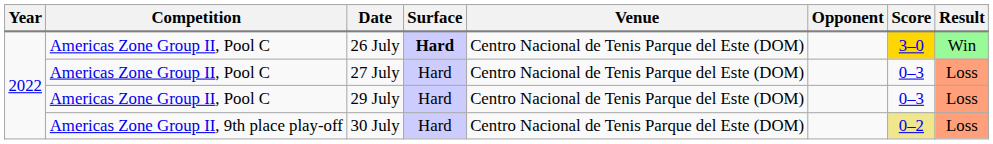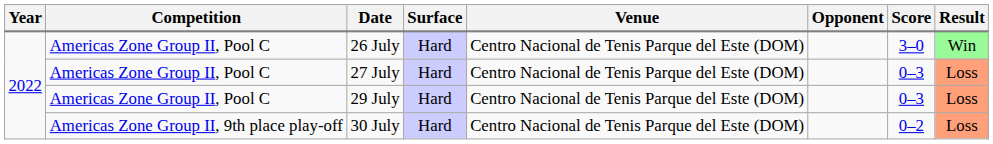26 July | Surface: bold -> normal
26 July | Score: gold background -> no background
30 July | Score: khaki background -> no background
